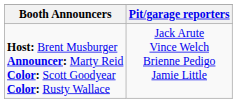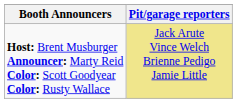row 2 | Pit/garage reporters: no background -> khaki background
